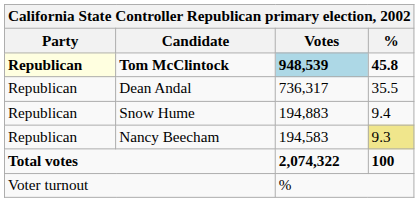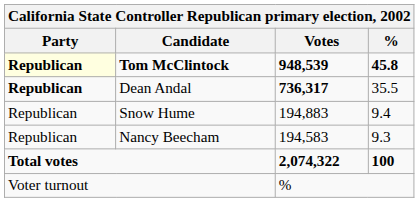Tom McClintock | Votes: lightblue background -> no background
Dean Andal | Party: normal -> bold
Dean Andal | Votes: normal -> bold
Nancy Beecham | %: khaki background -> no background
